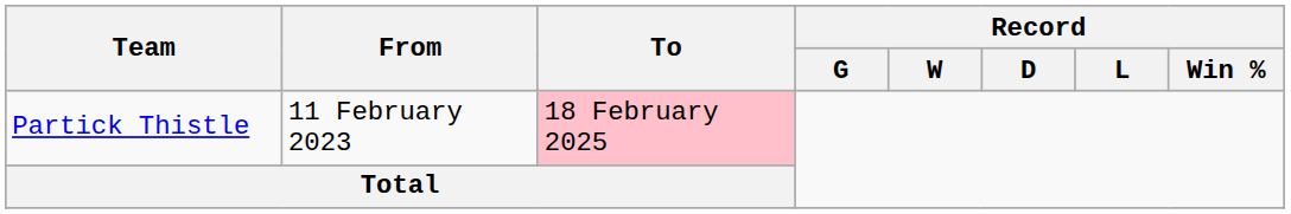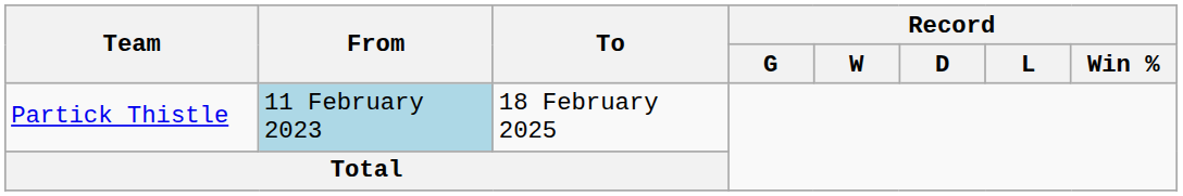Partick Thistle | From: no background -> lightblue background
Partick Thistle | To: pink background -> no background
